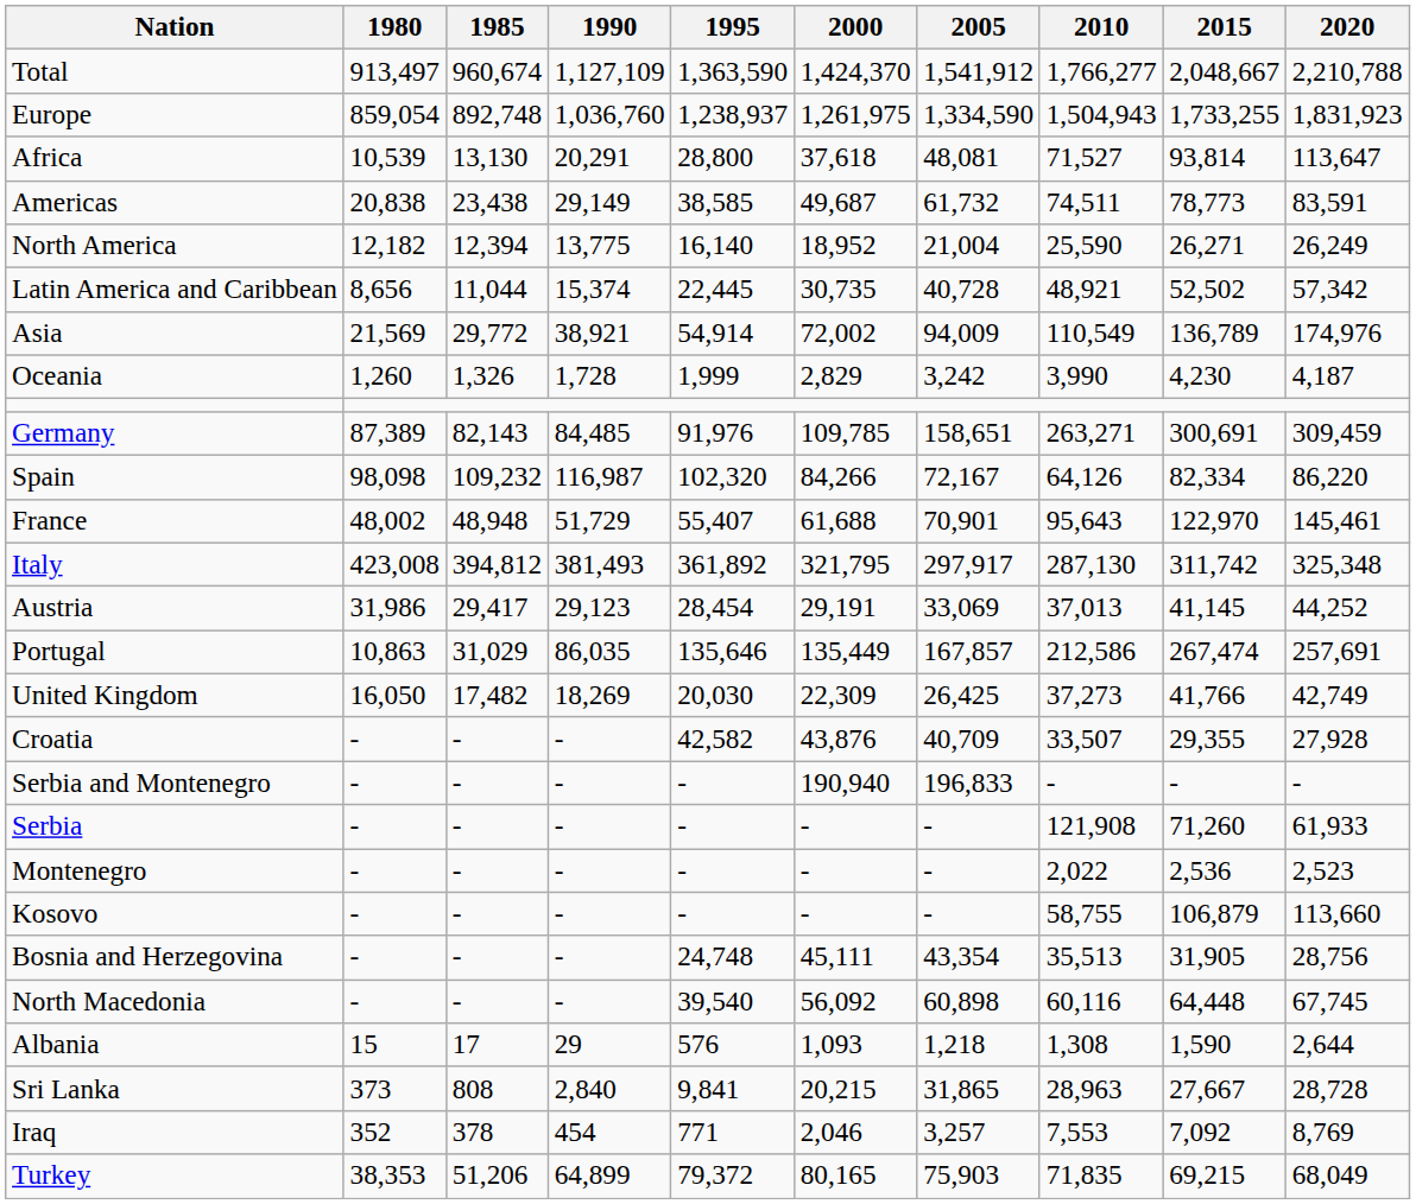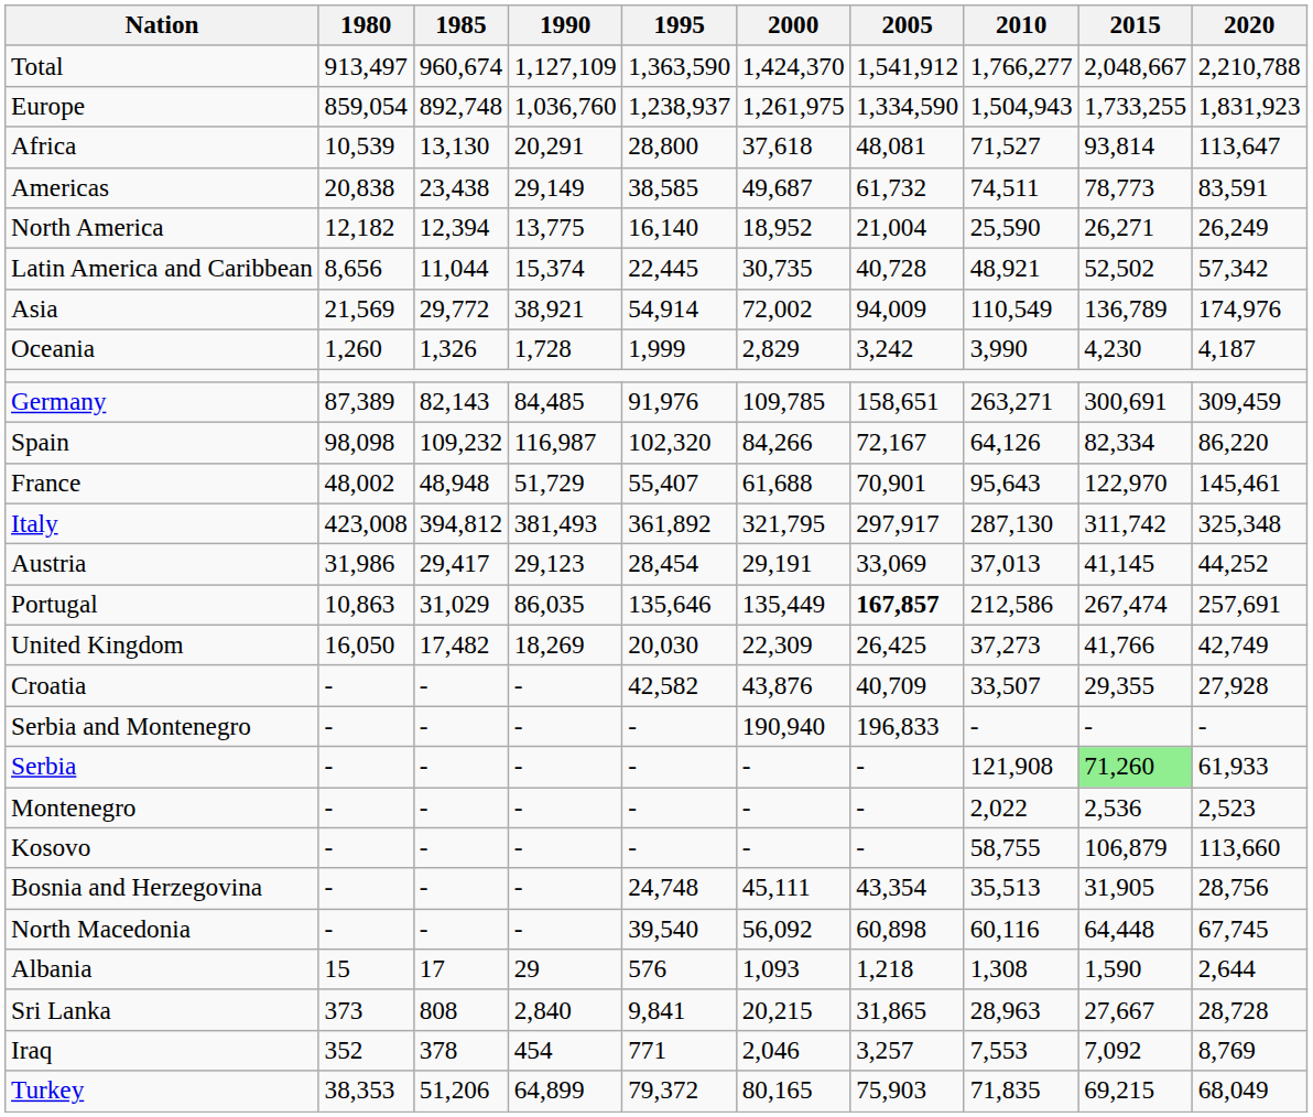Portugal | 2005: normal -> bold
Serbia | 2015: no background -> lightgreen background
